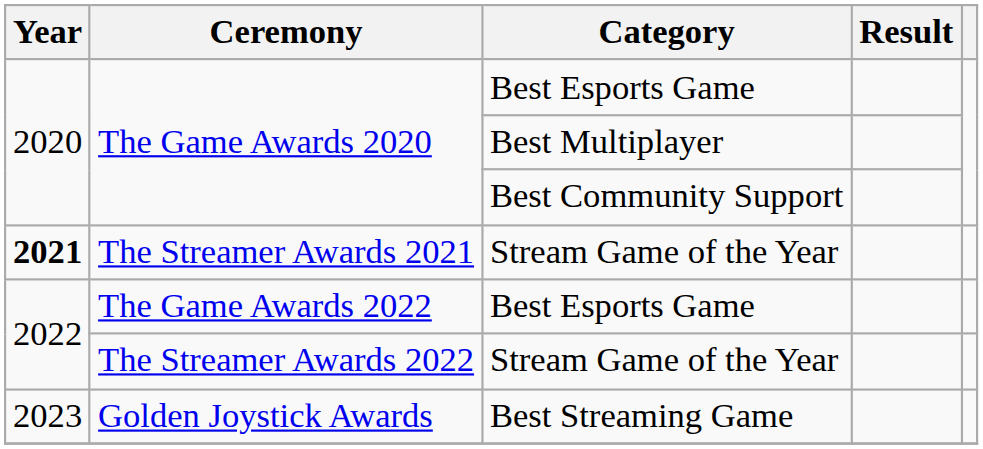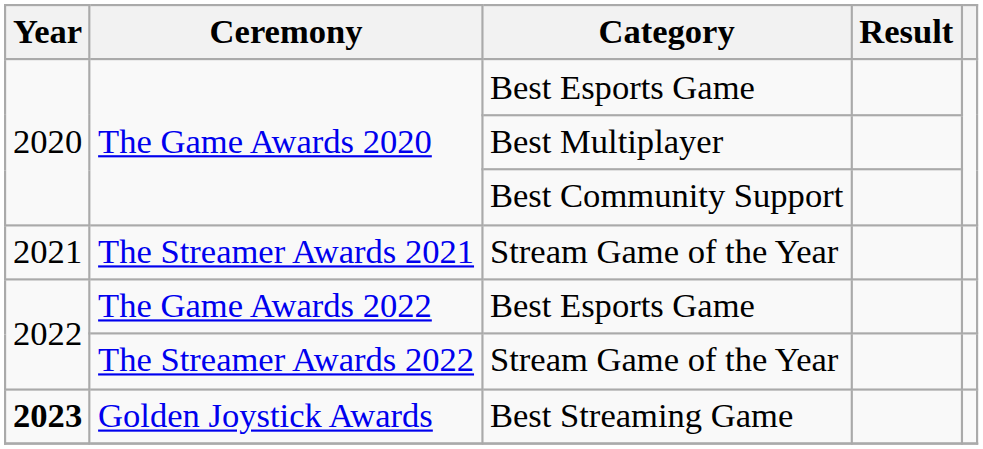The Streamer Awards 2021 | Year: bold -> normal
Golden Joystick Awards | Year: normal -> bold
